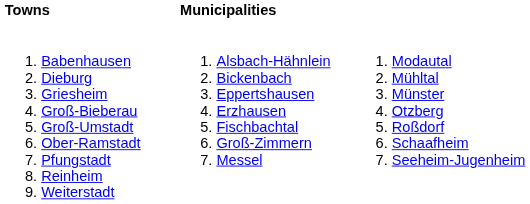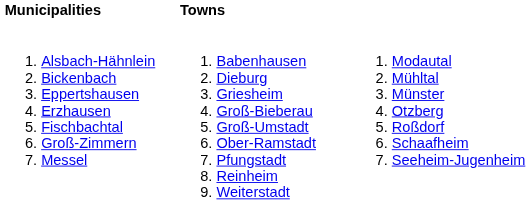columns swapped: Towns <-> Municipalities
